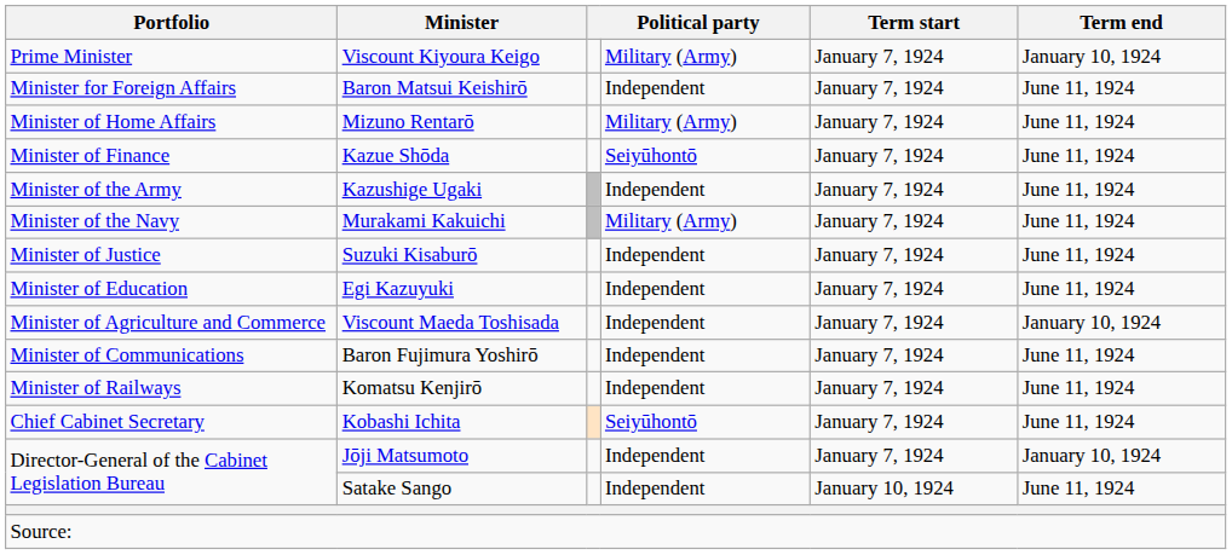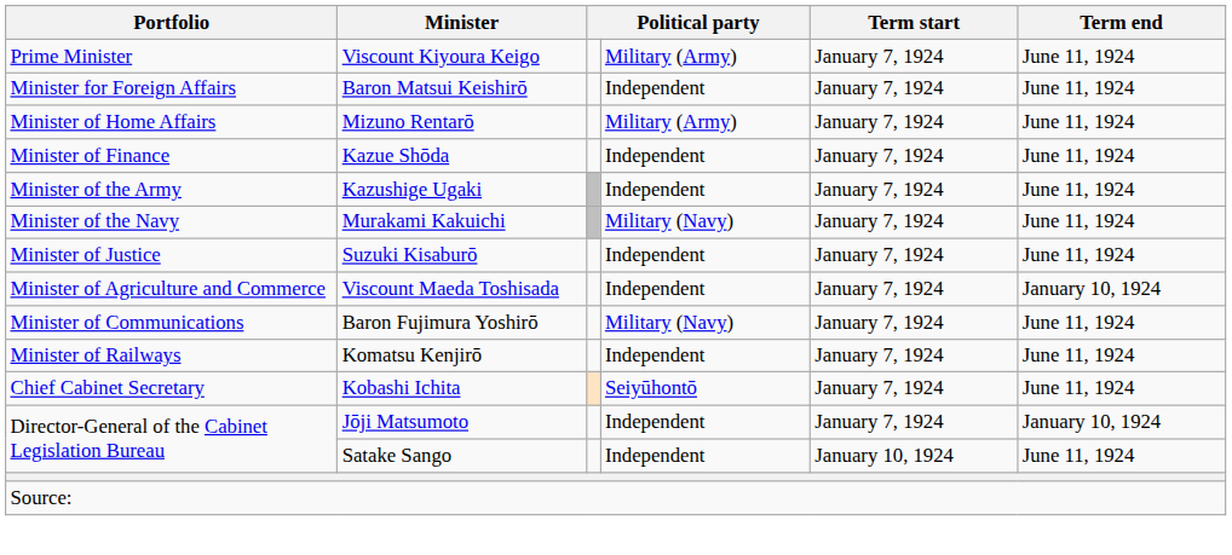Viscount Kiyoura Keigo | Term end: January 10, 1924 -> June 11, 1924
Kazue Shōda | column 4: Seiyūhontō -> Independent
Murakami Kakuichi | column 4: Military (Army) -> Military (Navy)
- row: Minister of Education | Egi Kazuyuki | Independent | January 7, 1924 | June 11, 1924
Baron Fujimura Yoshirō | column 4: Independent -> Military (Navy)
